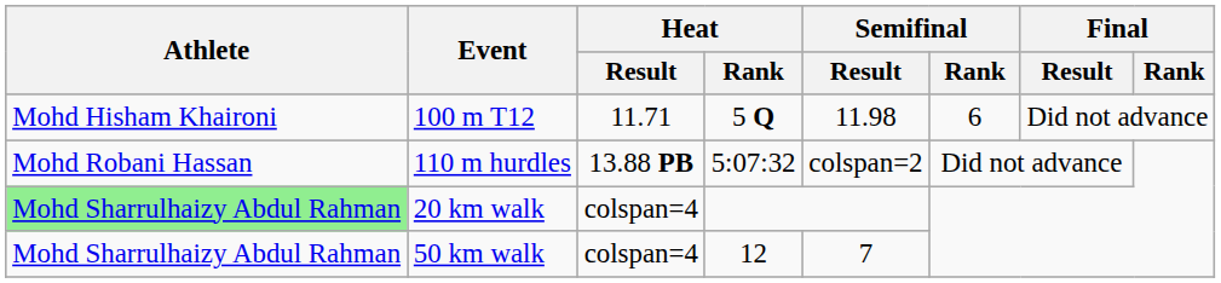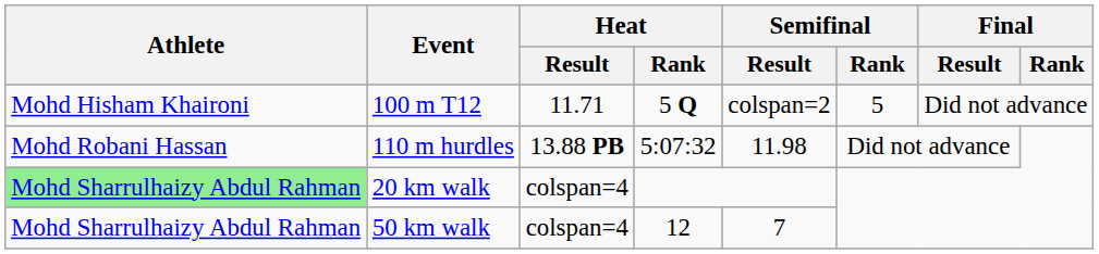100 m T12 | Semifinal / Result: 11.98 -> colspan=2
100 m T12 | Semifinal / Rank: 6 -> 5
110 m hurdles | Semifinal / Result: colspan=2 -> 11.98
